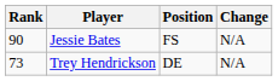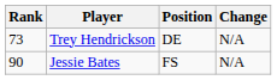rows swapped: Trey Hendrickson <-> Jessie Bates
